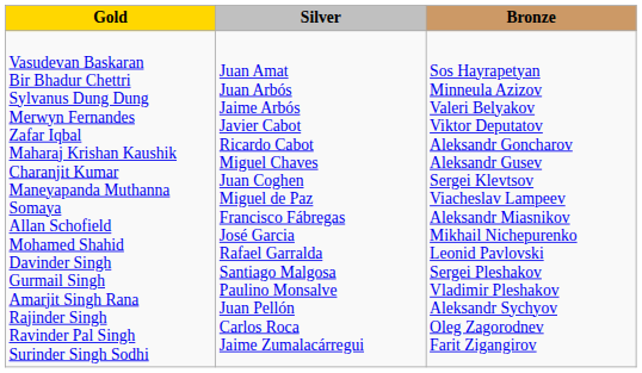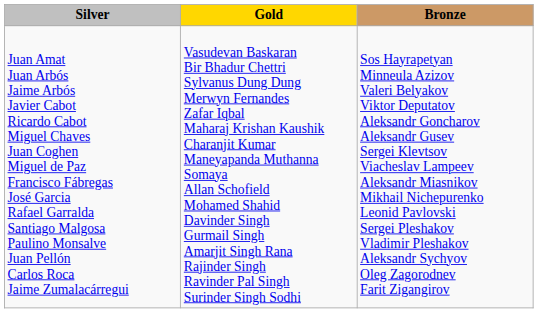columns swapped: Gold <-> Silver
